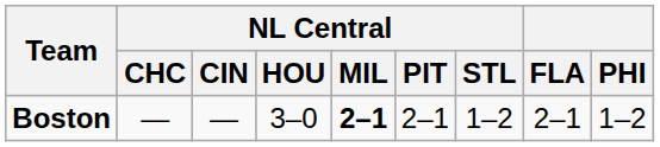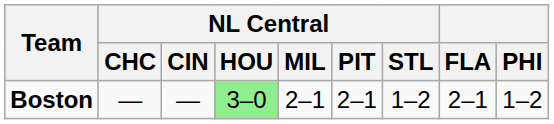Boston | NL Central / HOU: no background -> lightgreen background
Boston | NL Central / MIL: bold -> normal
